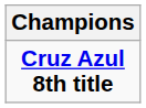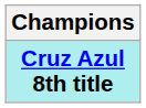row 2 | column 1: no background -> paleturquoise background
